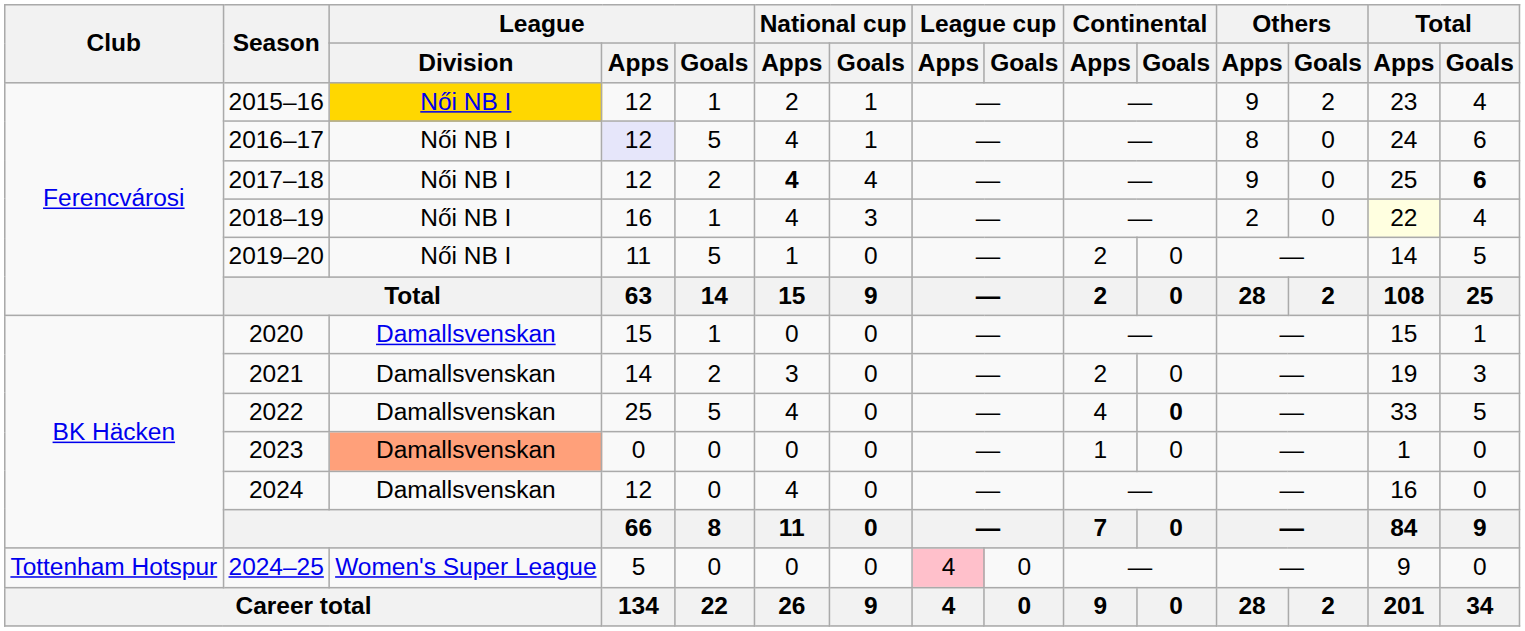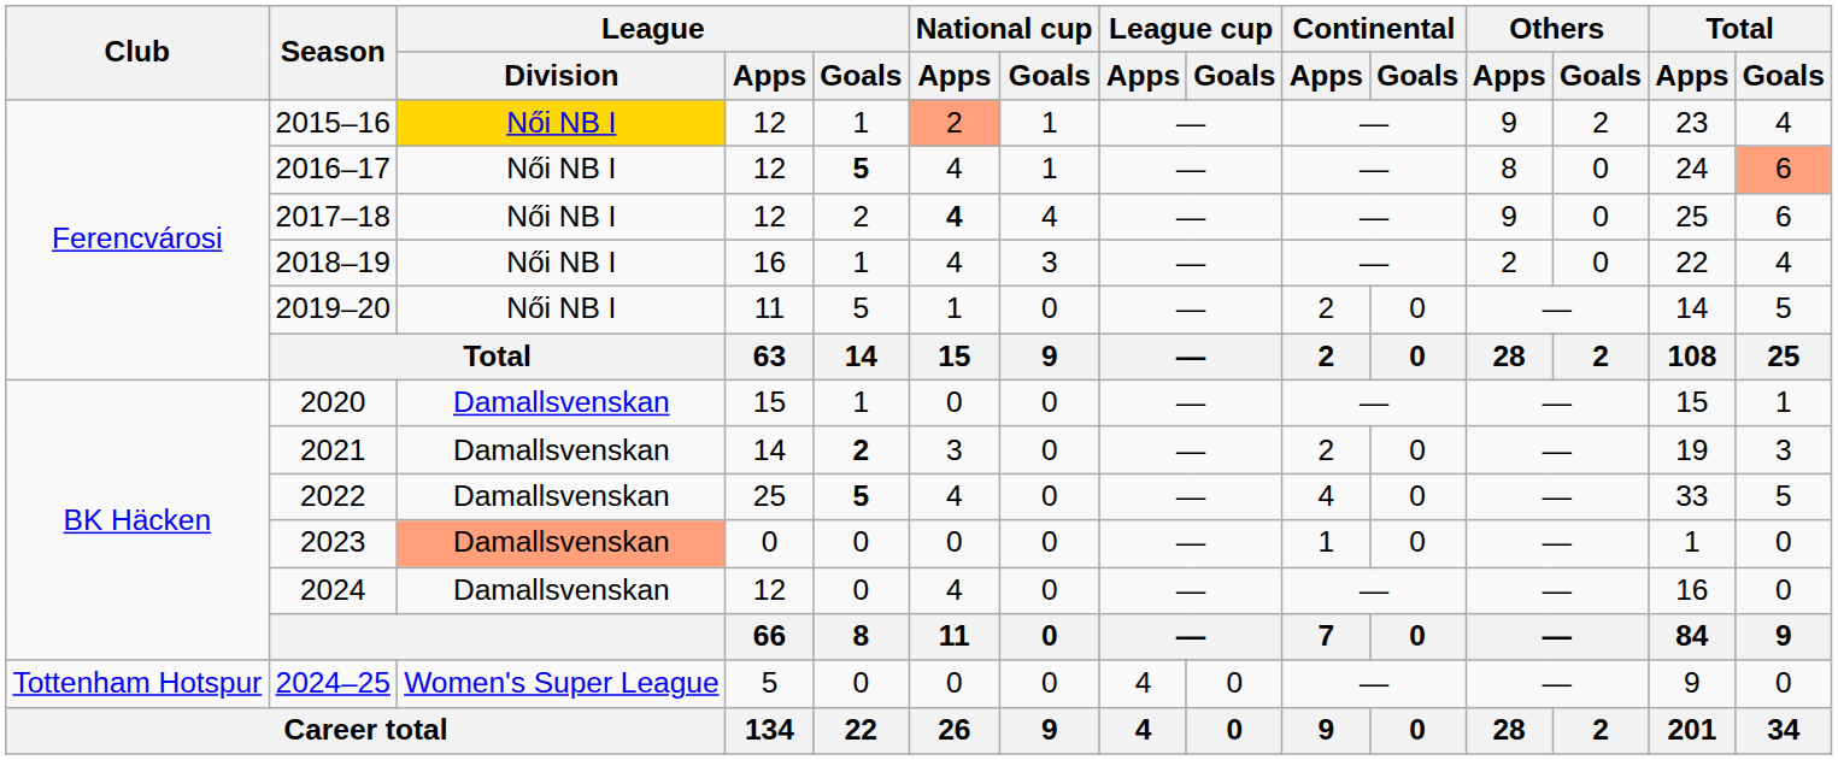2015–16 | National cup / Apps: no background -> lightsalmon background
2016–17 | League / Apps: lavender background -> no background
2016–17 | League / Goals: normal -> bold
2016–17 | Total / Goals: no background -> lightsalmon background
2017–18 | Total / Goals: bold -> normal
2018–19 | Total / Apps: lightyellow background -> no background
2021 | League / Goals: normal -> bold
2022 | League / Goals: normal -> bold
2022 | Continental / Goals: bold -> normal
2024–25 | League cup / Apps: pink background -> no background
